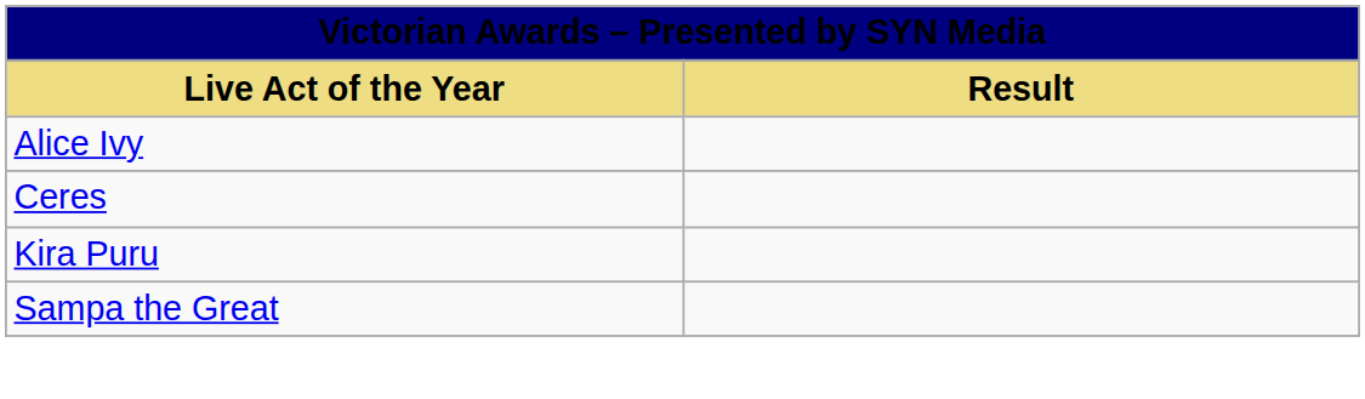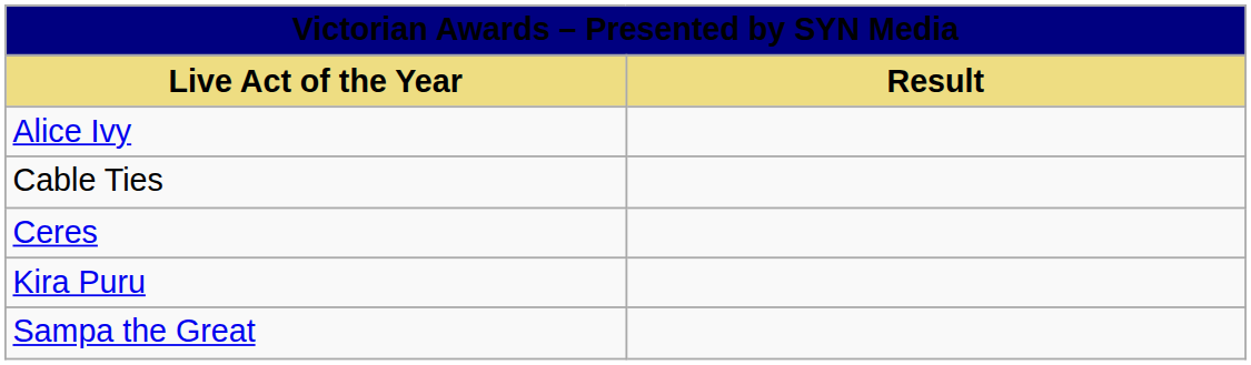+ row: Cable Ties
